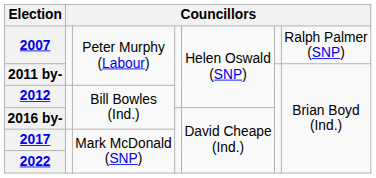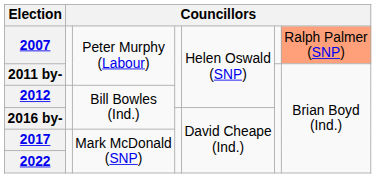2007 | column 7: no background -> lightsalmon background
